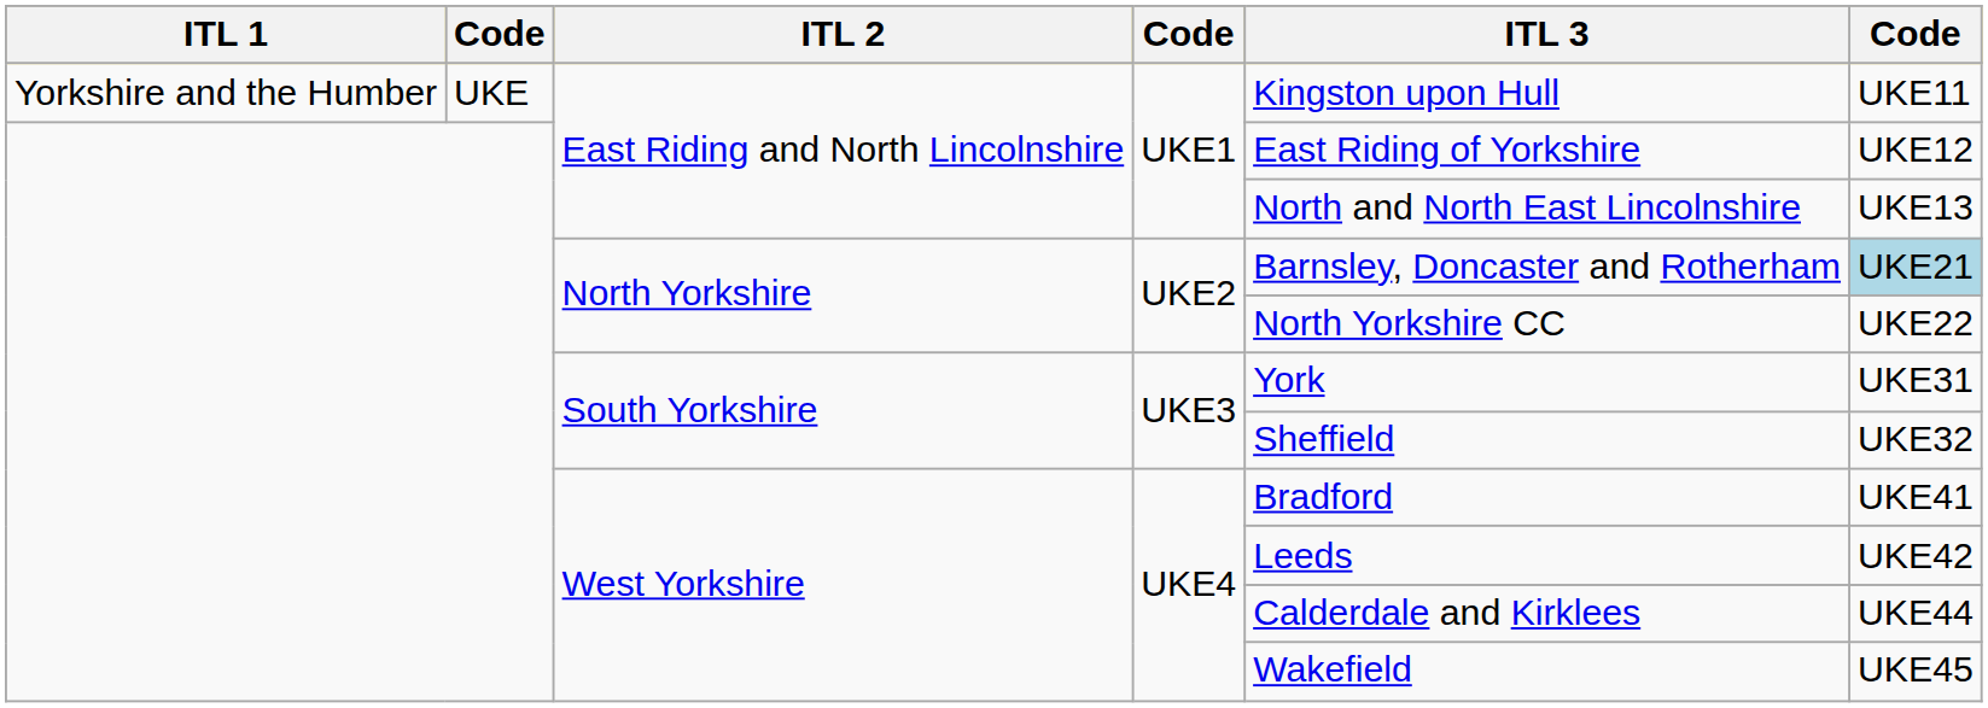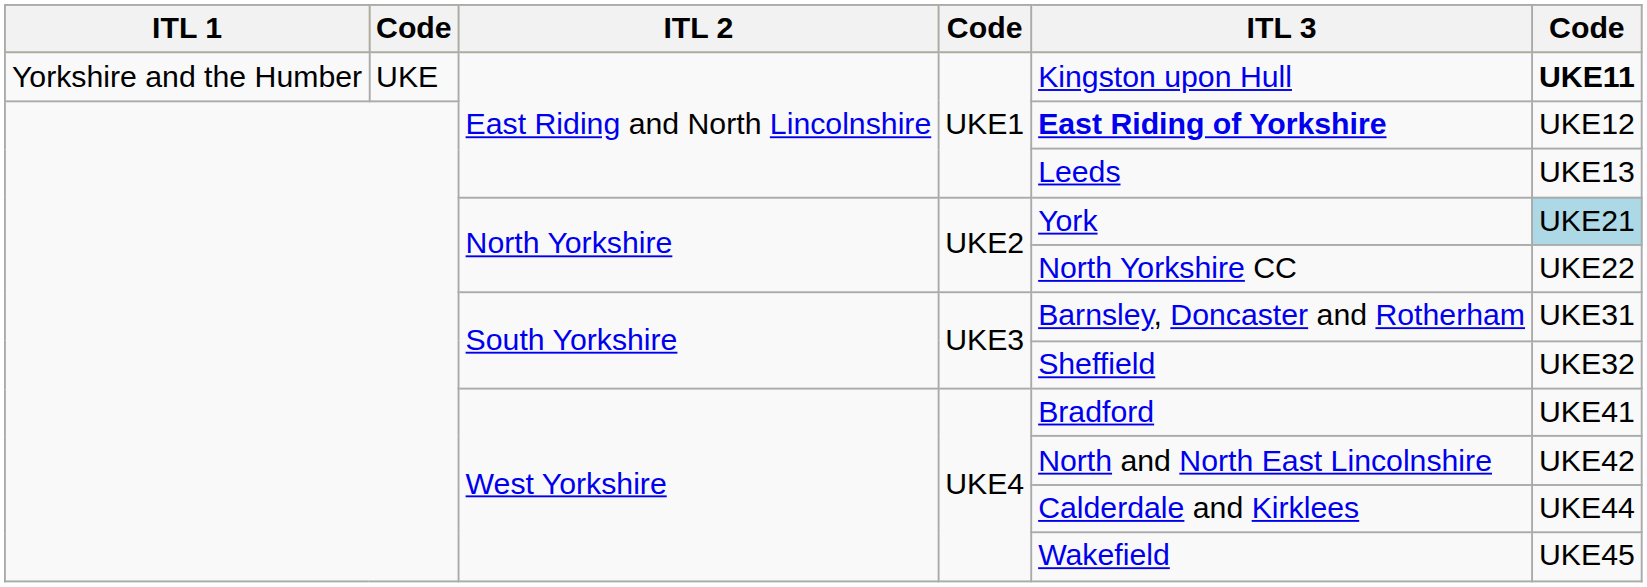row 2 | column 6: normal -> bold
row 3 | ITL 3: normal -> bold
row 4 | ITL 3: North and North East Lincolnshire -> Leeds
row 5 | ITL 3: Barnsley, Doncaster and Rotherham -> York
row 7 | ITL 3: York -> Barnsley, Doncaster and Rotherham
row 10 | ITL 3: Leeds -> North and North East Lincolnshire
